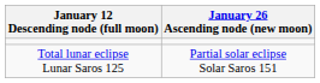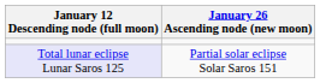row 3 | January 12 Descending node (full moon): no background -> lavender background
